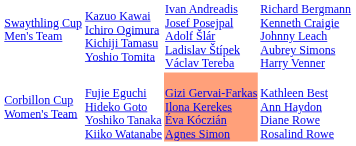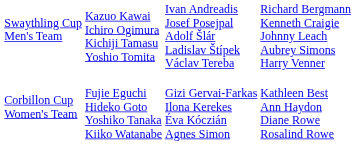Corbillon Cup Women's Team | column 3: lightsalmon background -> no background
